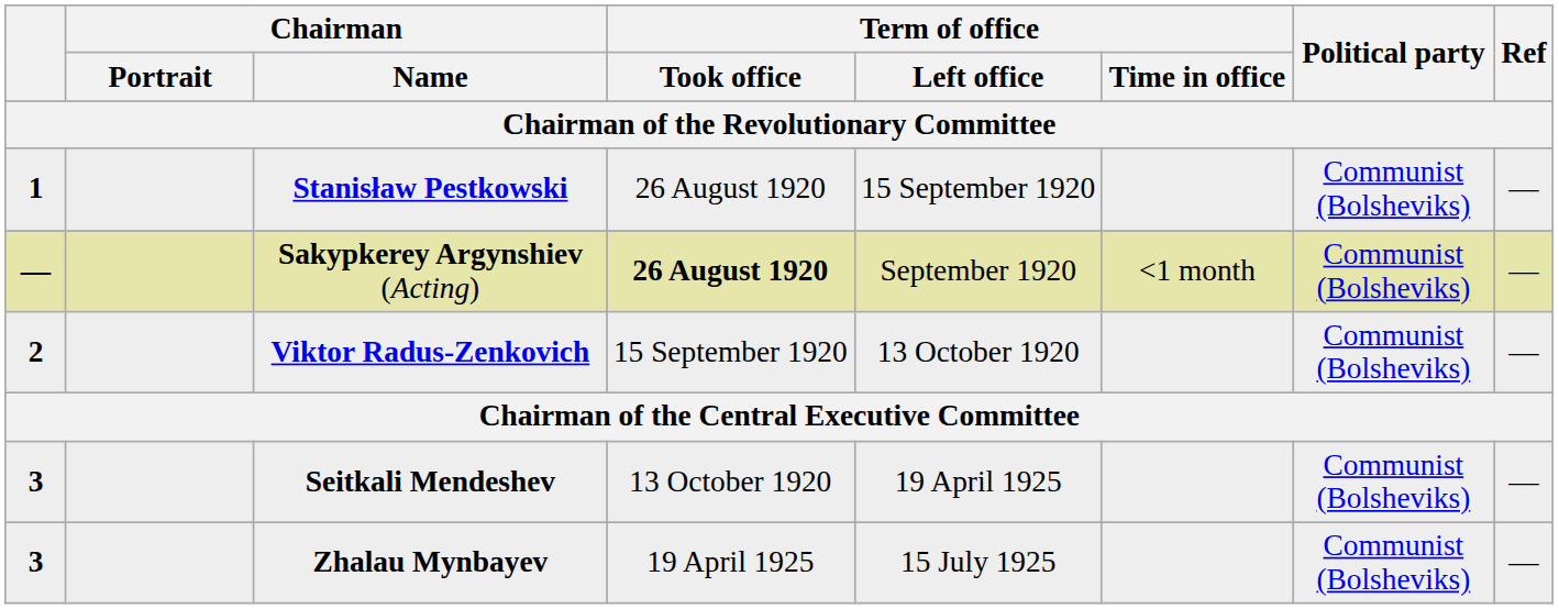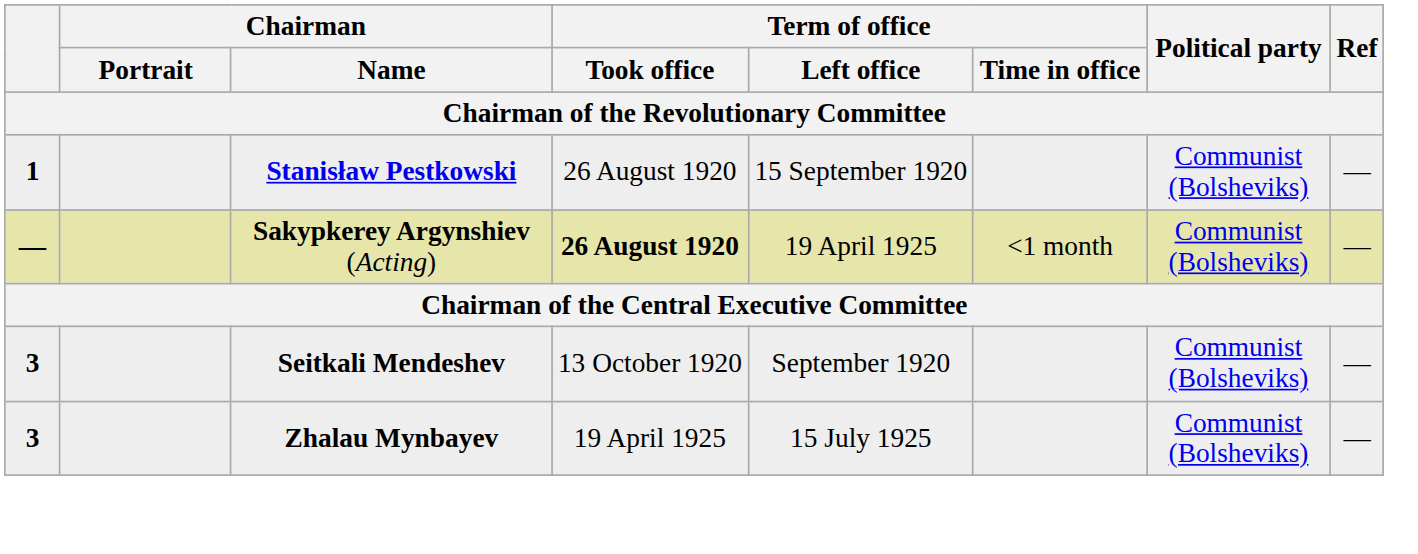Sakypkerey Argynshiev (Acting) | Term of office / Left office: September 1920 -> 19 April 1925
- row: 2 | Viktor Radus-Zenkovich | 15 September 1920 | 13 October 1920 | Communist (Bolsheviks) | —
Seitkali Mendeshev | Term of office / Left office: 19 April 1925 -> September 1920
